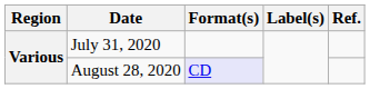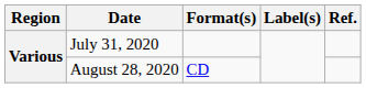August 28, 2020 | Format(s): lavender background -> no background
